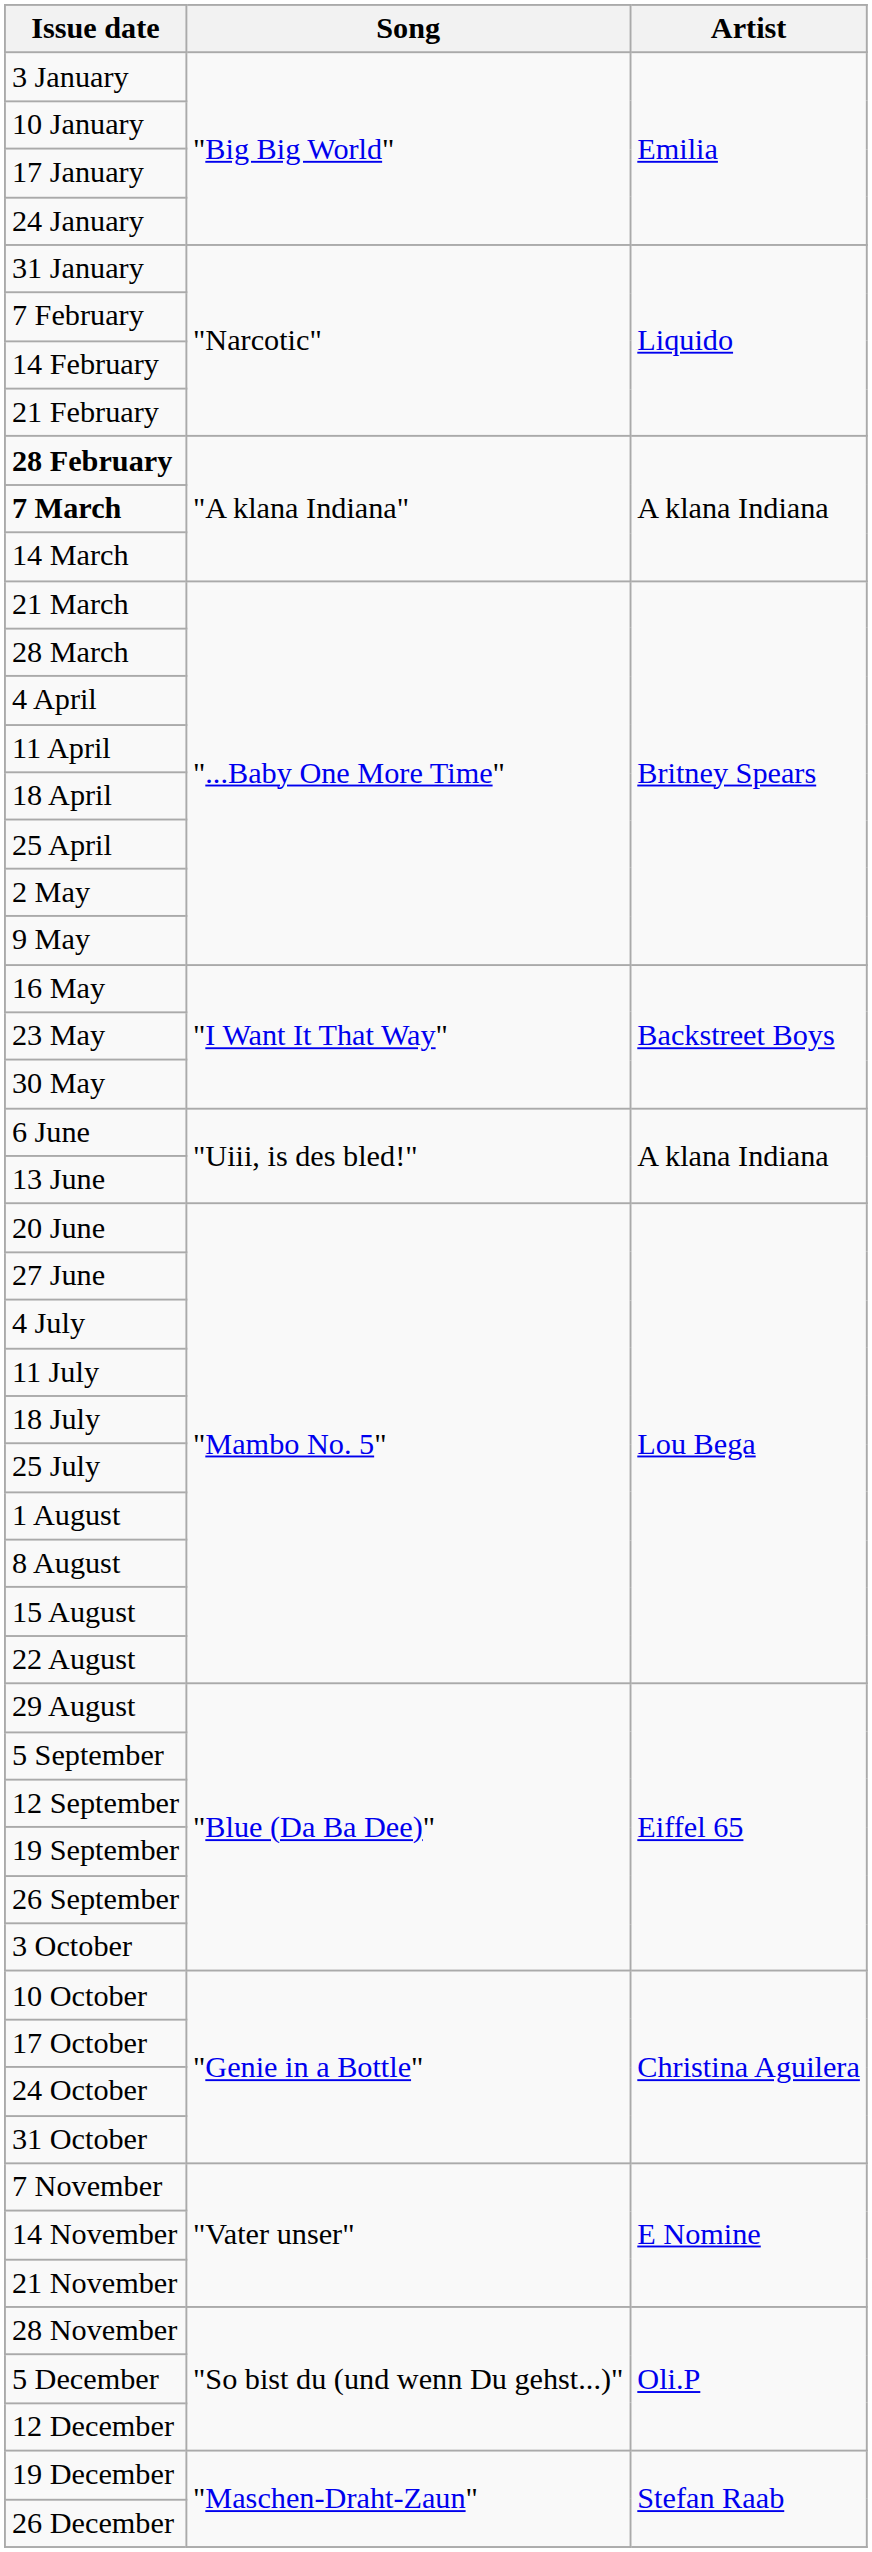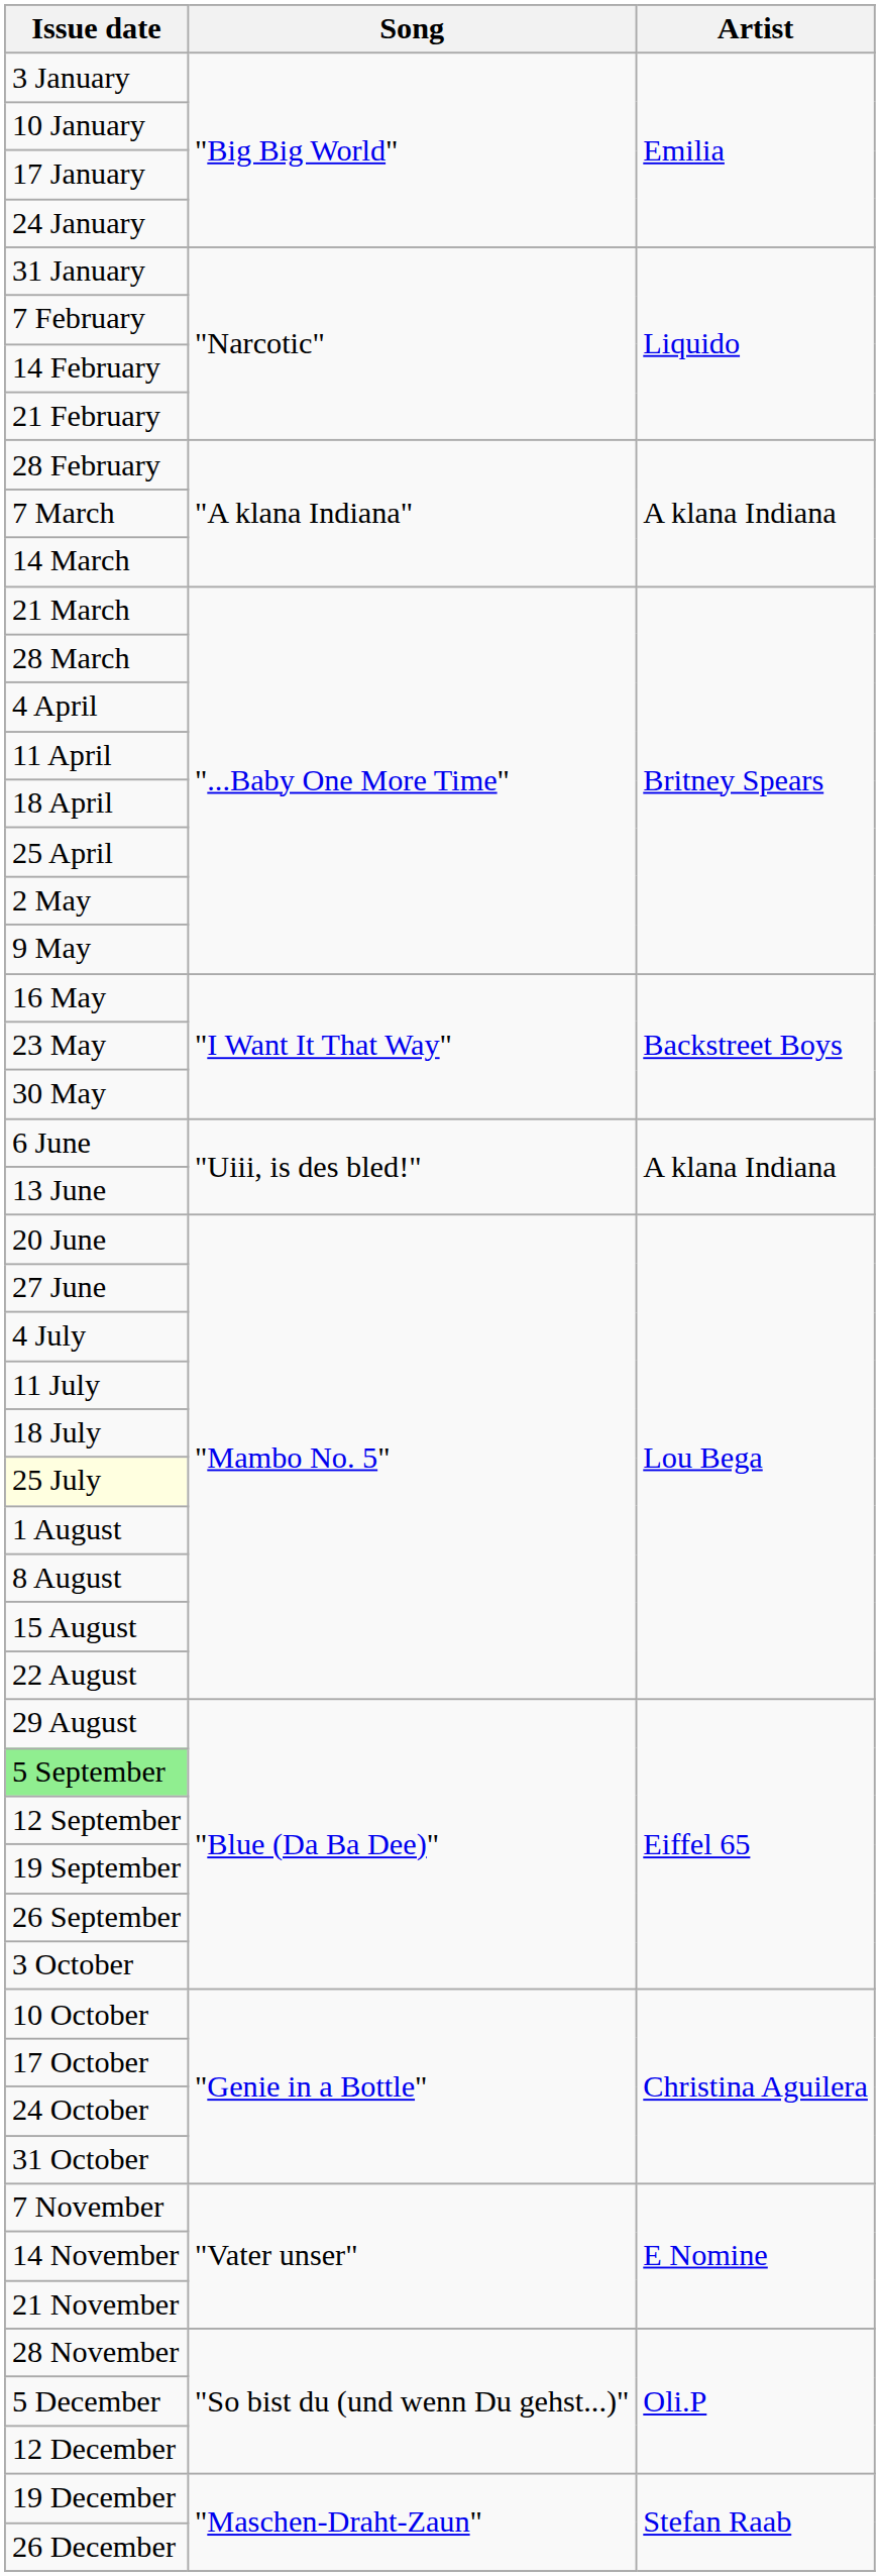28 February | Issue date: bold -> normal
7 March | Issue date: bold -> normal
25 July | Issue date: no background -> lightyellow background
5 September | Issue date: no background -> lightgreen background
